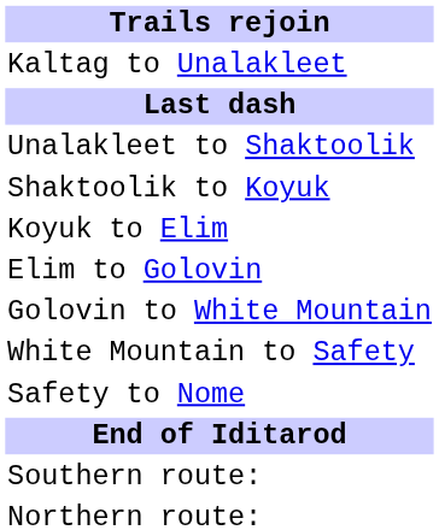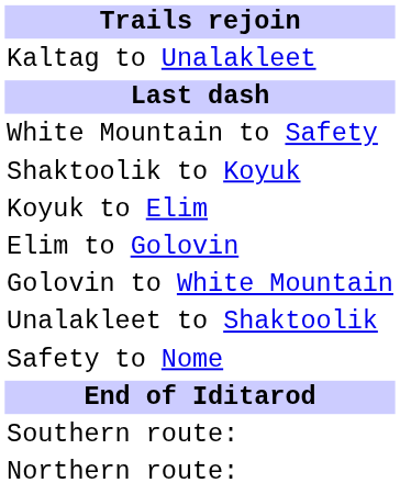row 4 | column 1: Unalakleet to Shaktoolik -> White Mountain to Safety
row 9 | column 1: White Mountain to Safety -> Unalakleet to Shaktoolik
